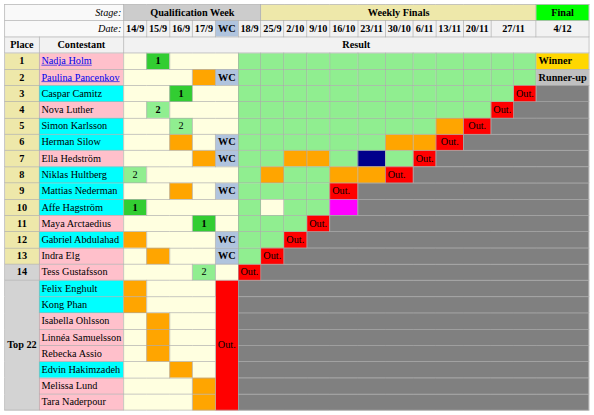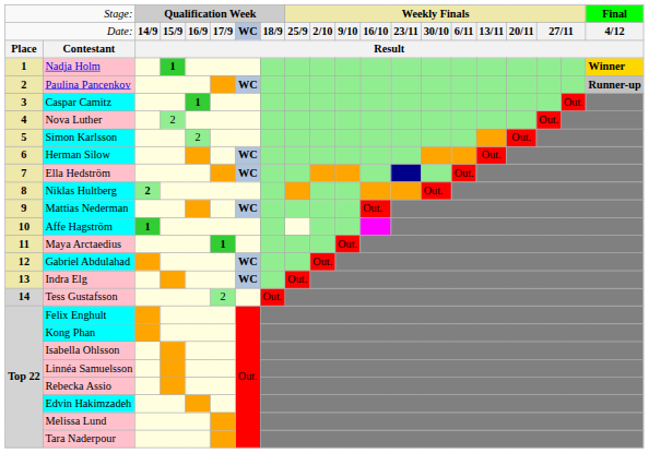Nova Luther | column 4: bold -> normal
Niklas Hultberg | column 3: normal -> bold
